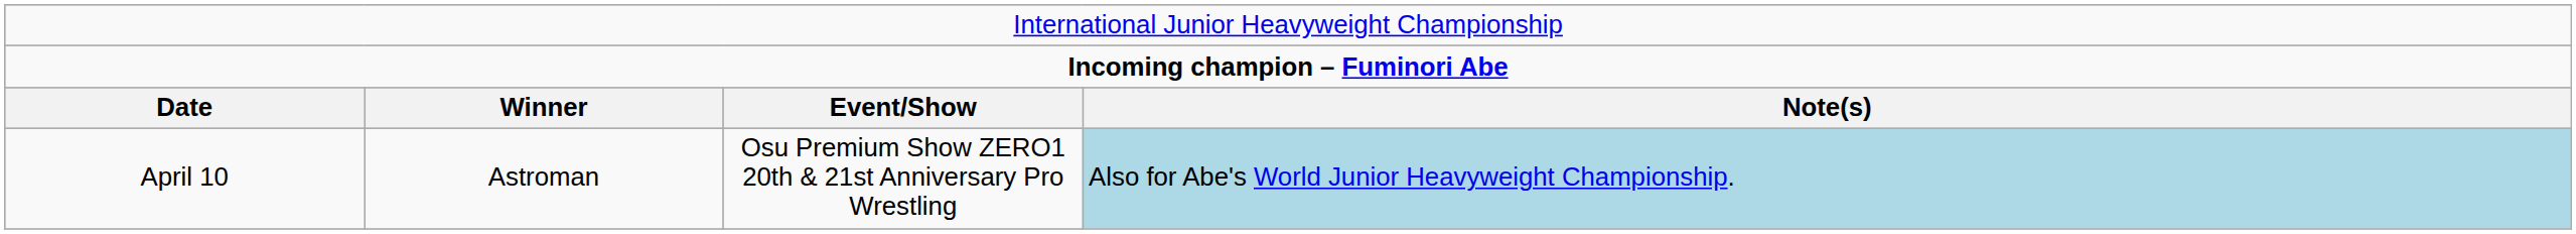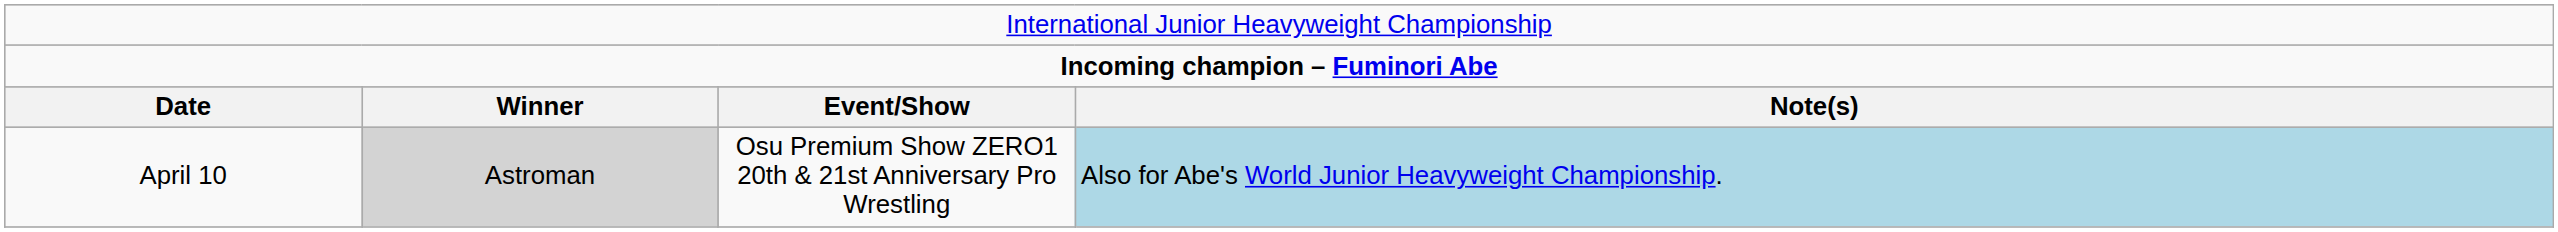April 10 | column 2: no background -> lightgrey background
